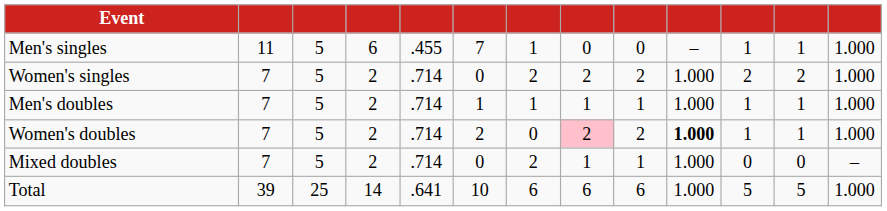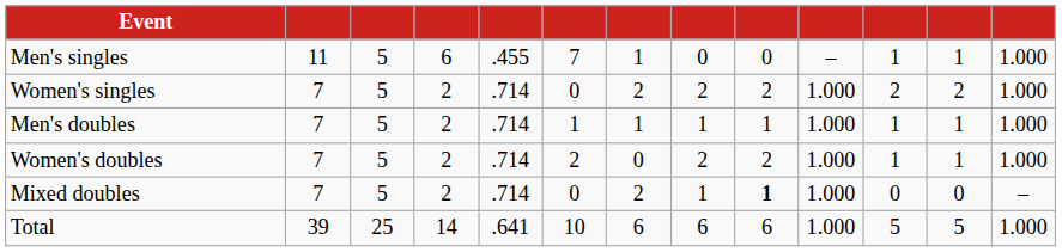Women's doubles | column 8: pink background -> no background
Women's doubles | column 10: bold -> normal
Mixed doubles | column 9: normal -> bold
